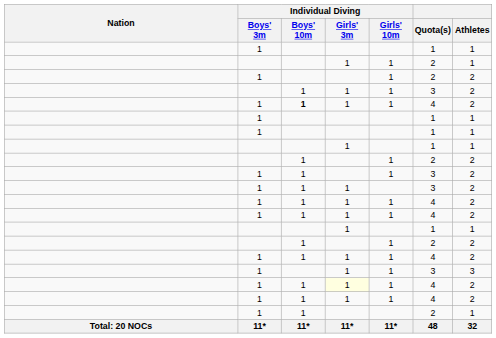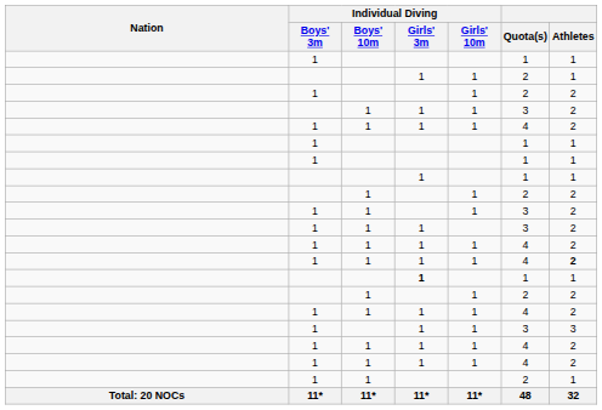row 7 | Individual Diving / Boys' 10m: bold -> normal
row 15 | Athletes: normal -> bold
row 16 | Individual Diving / Girls' 3m: normal -> bold
row 20 | Individual Diving / Girls' 3m: lightyellow background -> no background
